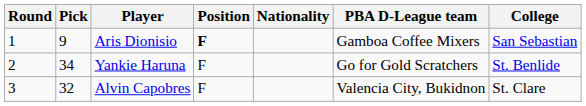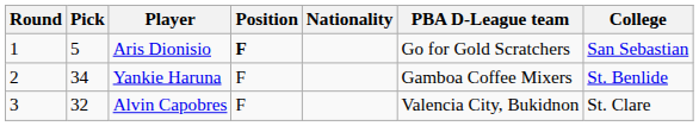Aris Dionisio | Pick: 9 -> 5
Aris Dionisio | PBA D-League team: Gamboa Coffee Mixers -> Go for Gold Scratchers
Yankie Haruna | PBA D-League team: Go for Gold Scratchers -> Gamboa Coffee Mixers
